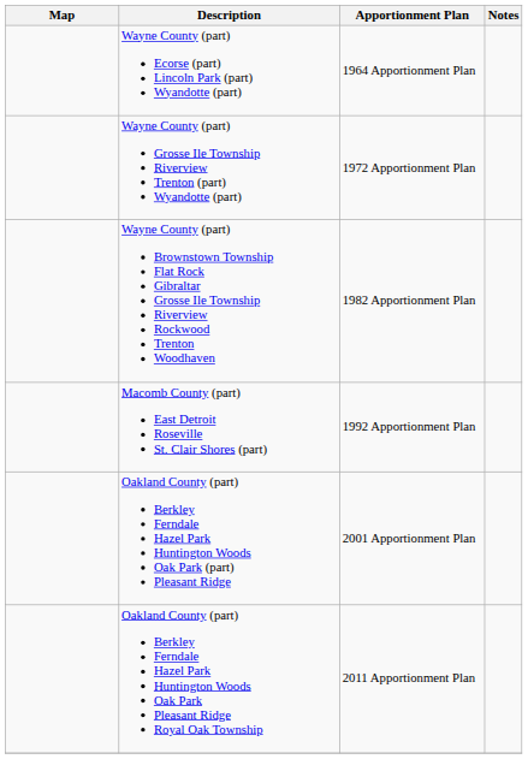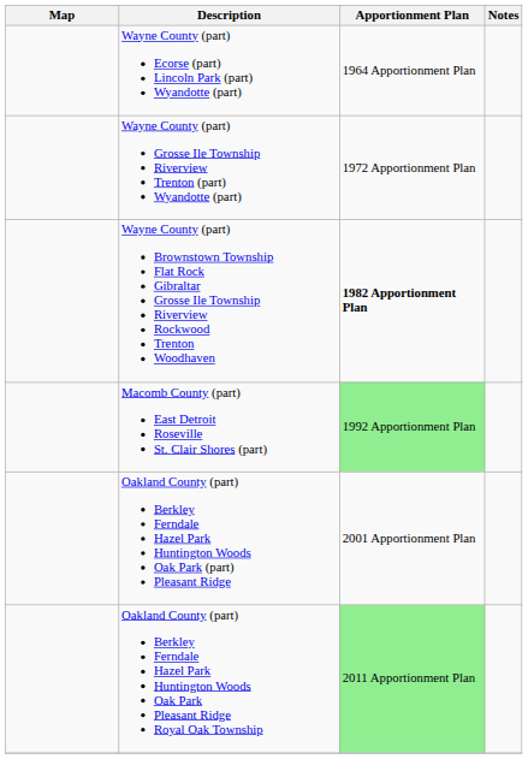row 4 | Apportionment Plan: normal -> bold
row 5 | Apportionment Plan: no background -> lightgreen background
row 7 | Apportionment Plan: no background -> lightgreen background
